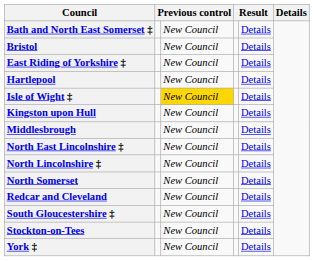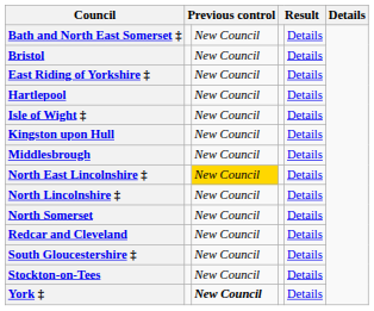Isle of Wight ‡ | column 3: gold background -> no background
North East Lincolnshire ‡ | column 3: no background -> gold background
York ‡ | column 3: normal -> bold
